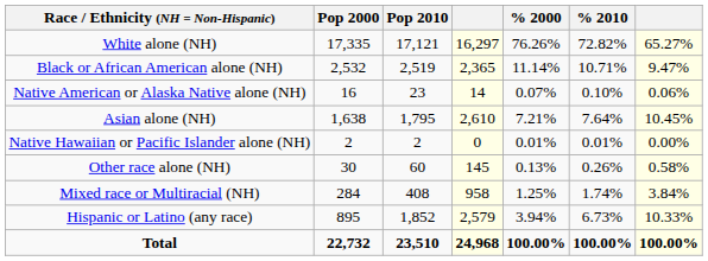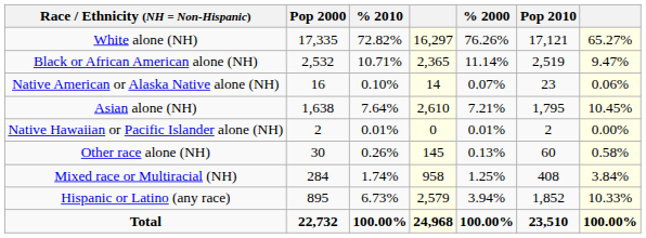columns swapped: Pop 2010 <-> % 2010
